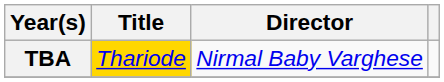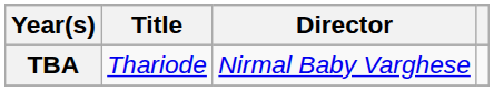TBA | Title: gold background -> no background
